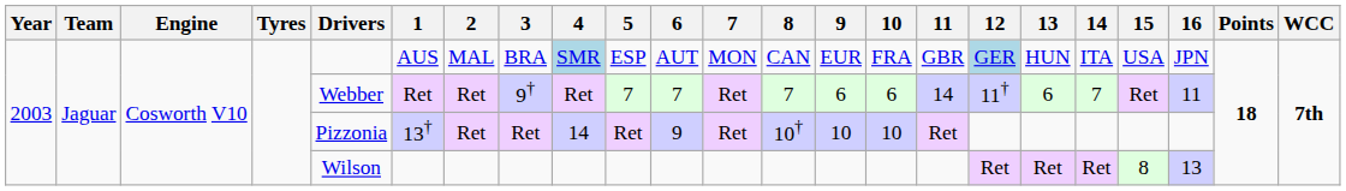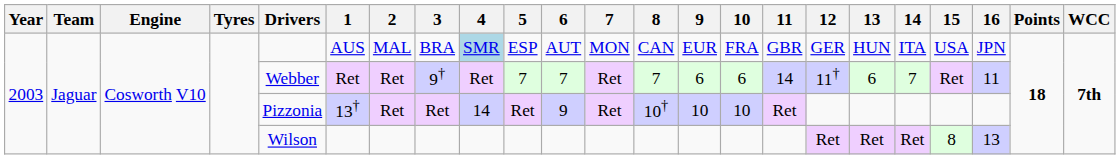row 2 | 12: lightblue background -> no background
